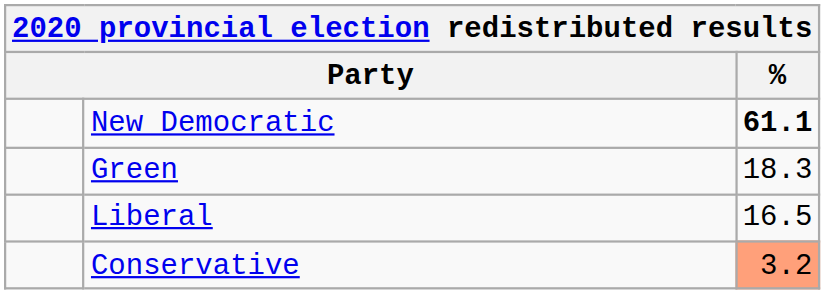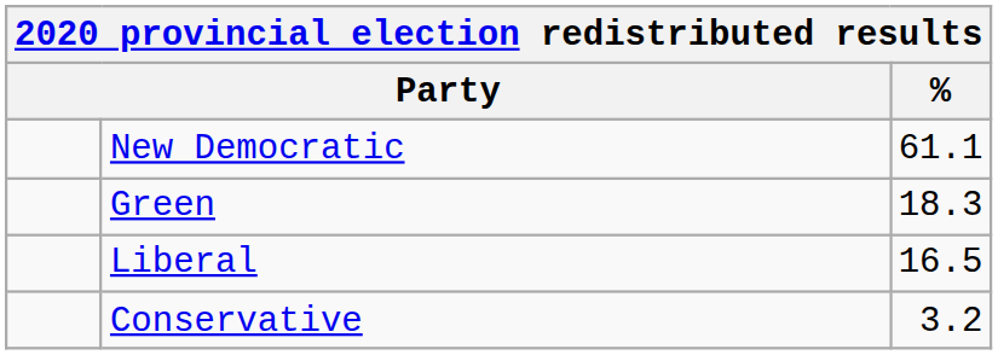New Democratic | %: bold -> normal
Conservative | %: lightsalmon background -> no background
